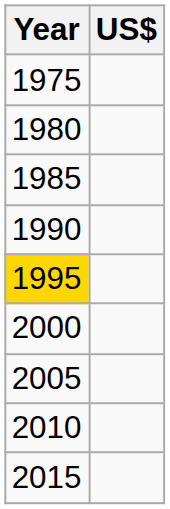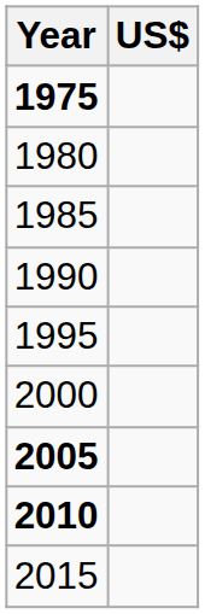1975 | Year: normal -> bold
1995 | Year: gold background -> no background
2005 | Year: normal -> bold
2010 | Year: normal -> bold
